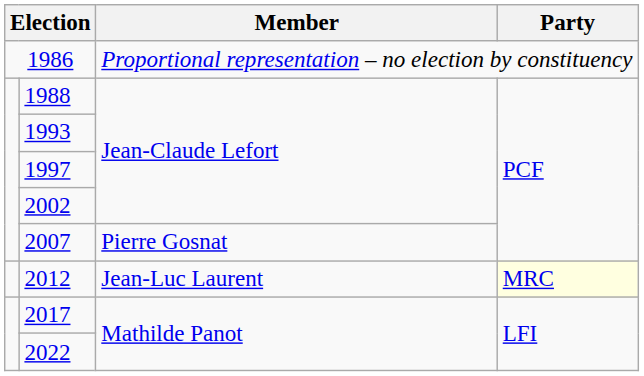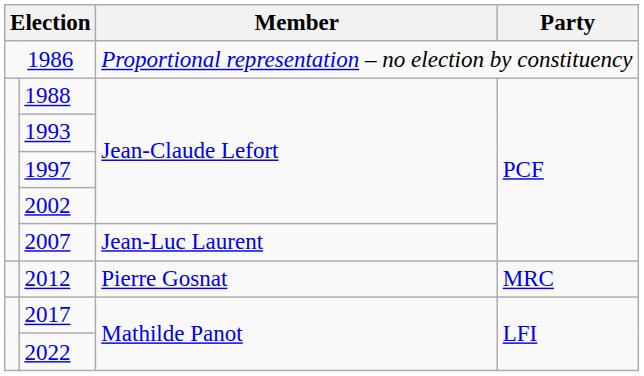2007 | Member: Pierre Gosnat -> Jean-Luc Laurent
2012 | Member: Jean-Luc Laurent -> Pierre Gosnat
2012 | Party: lightyellow background -> no background
